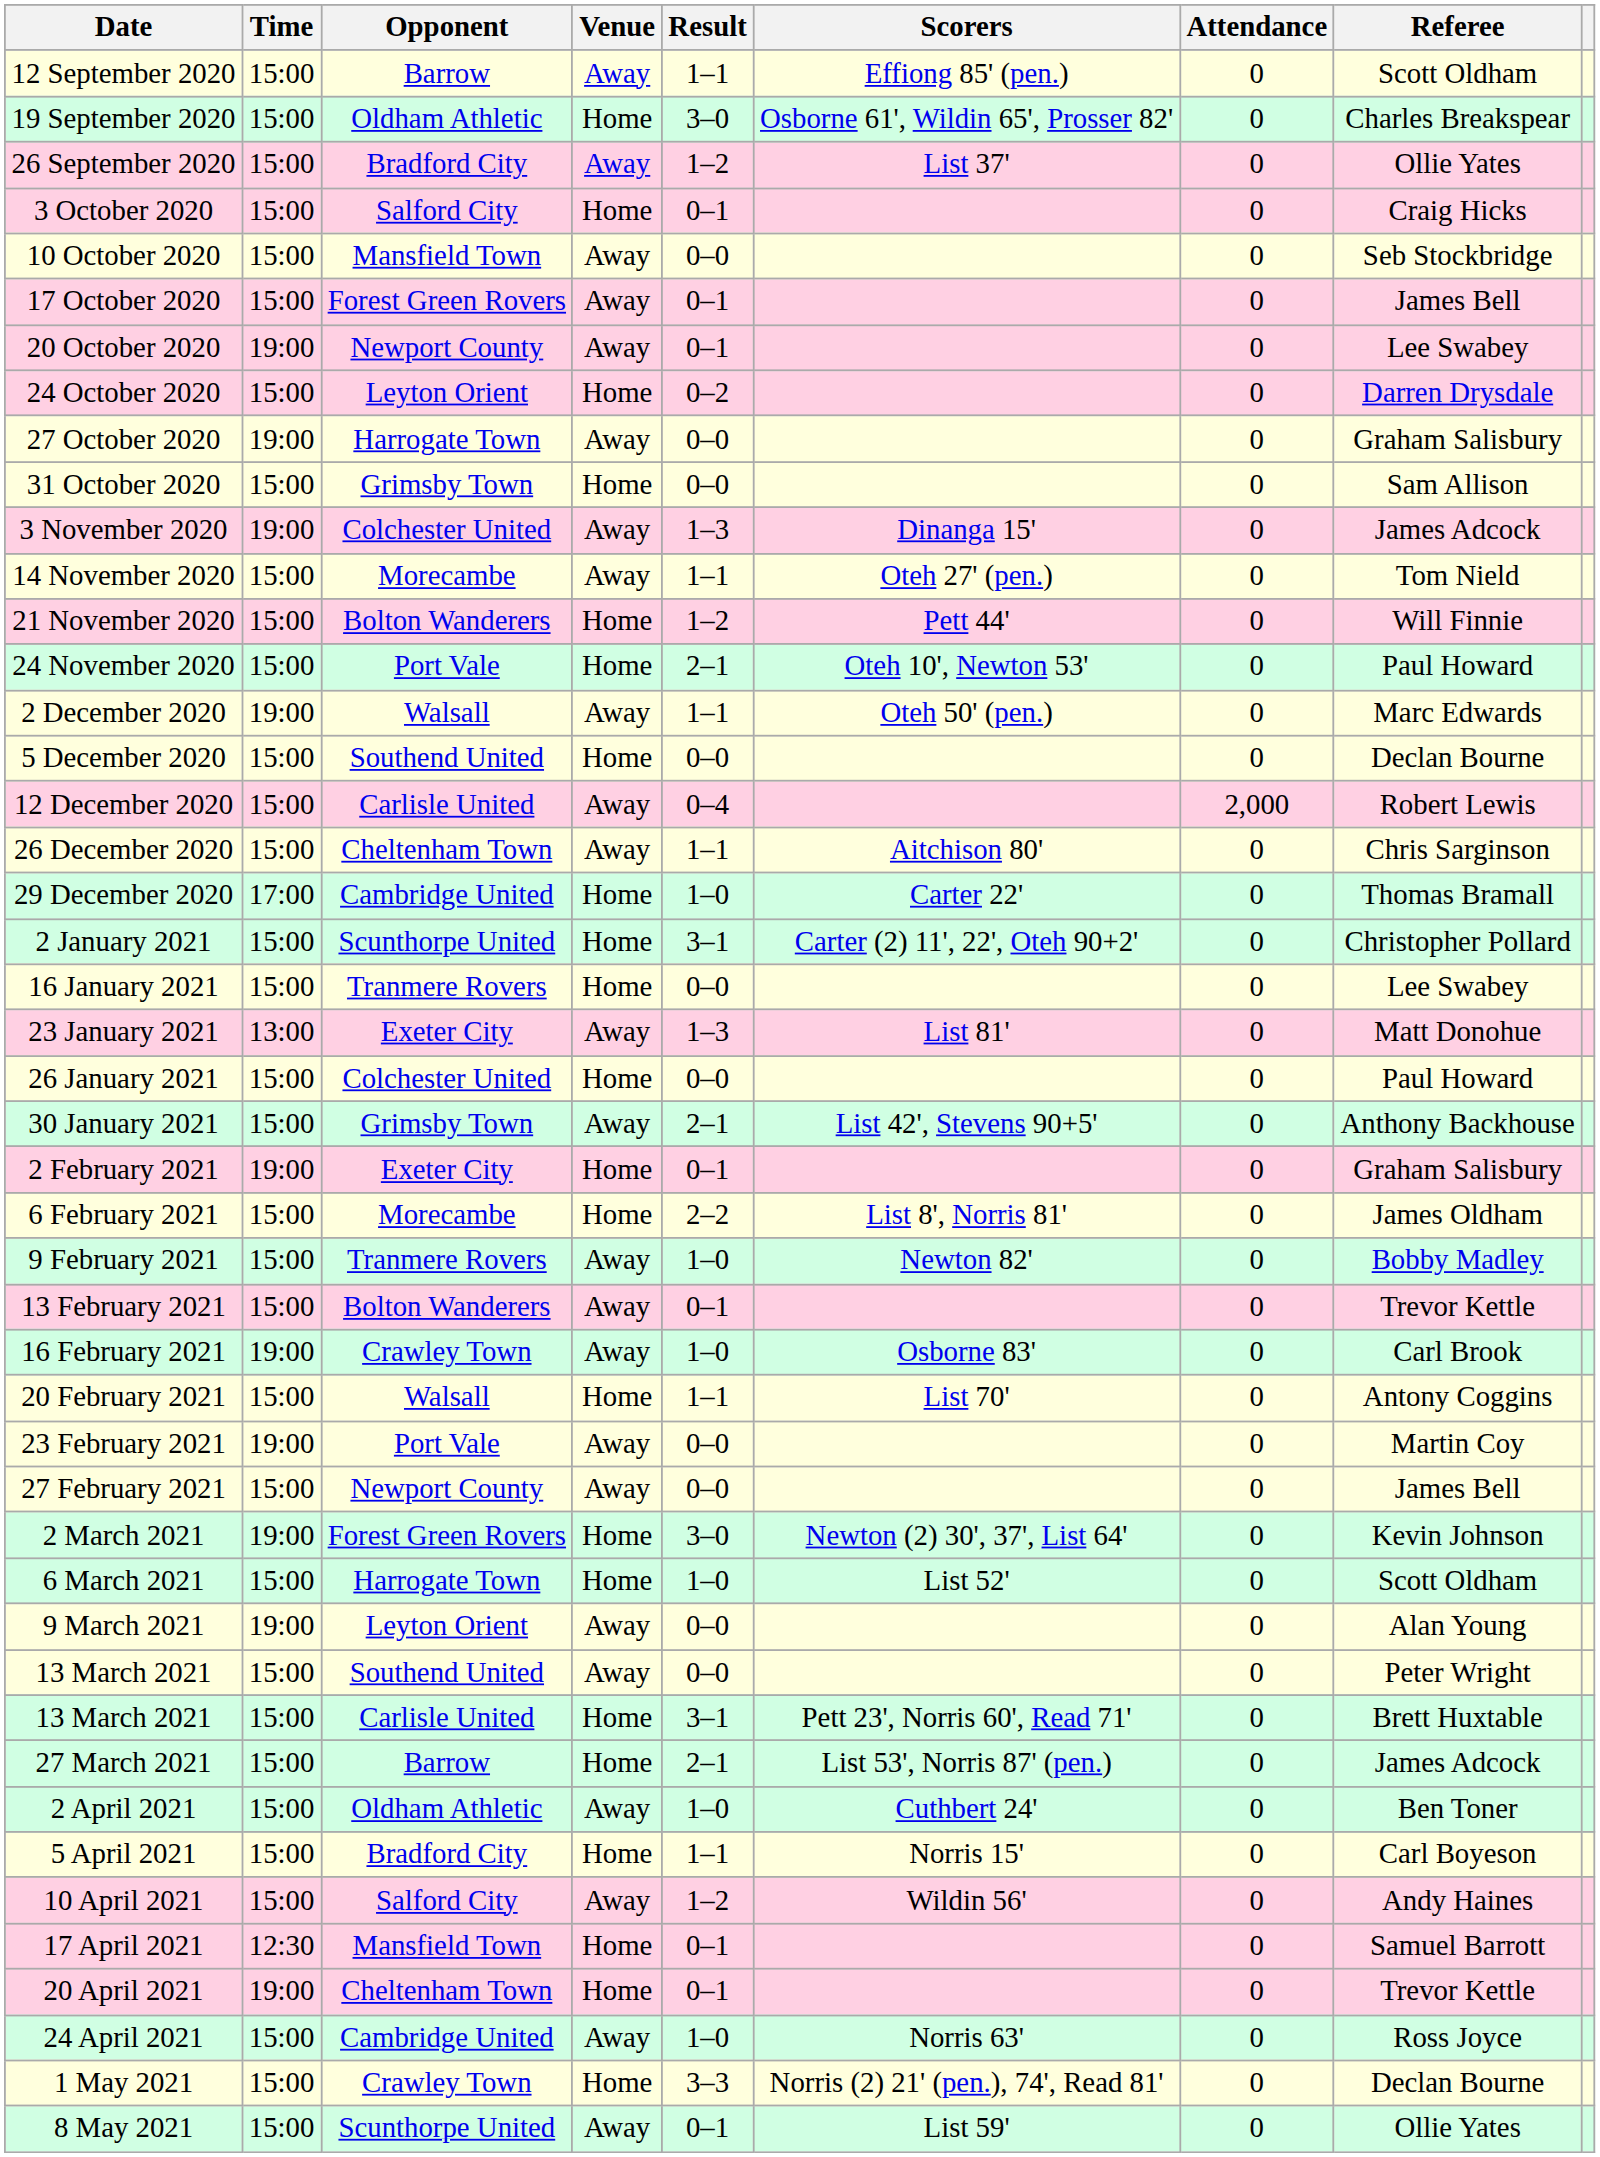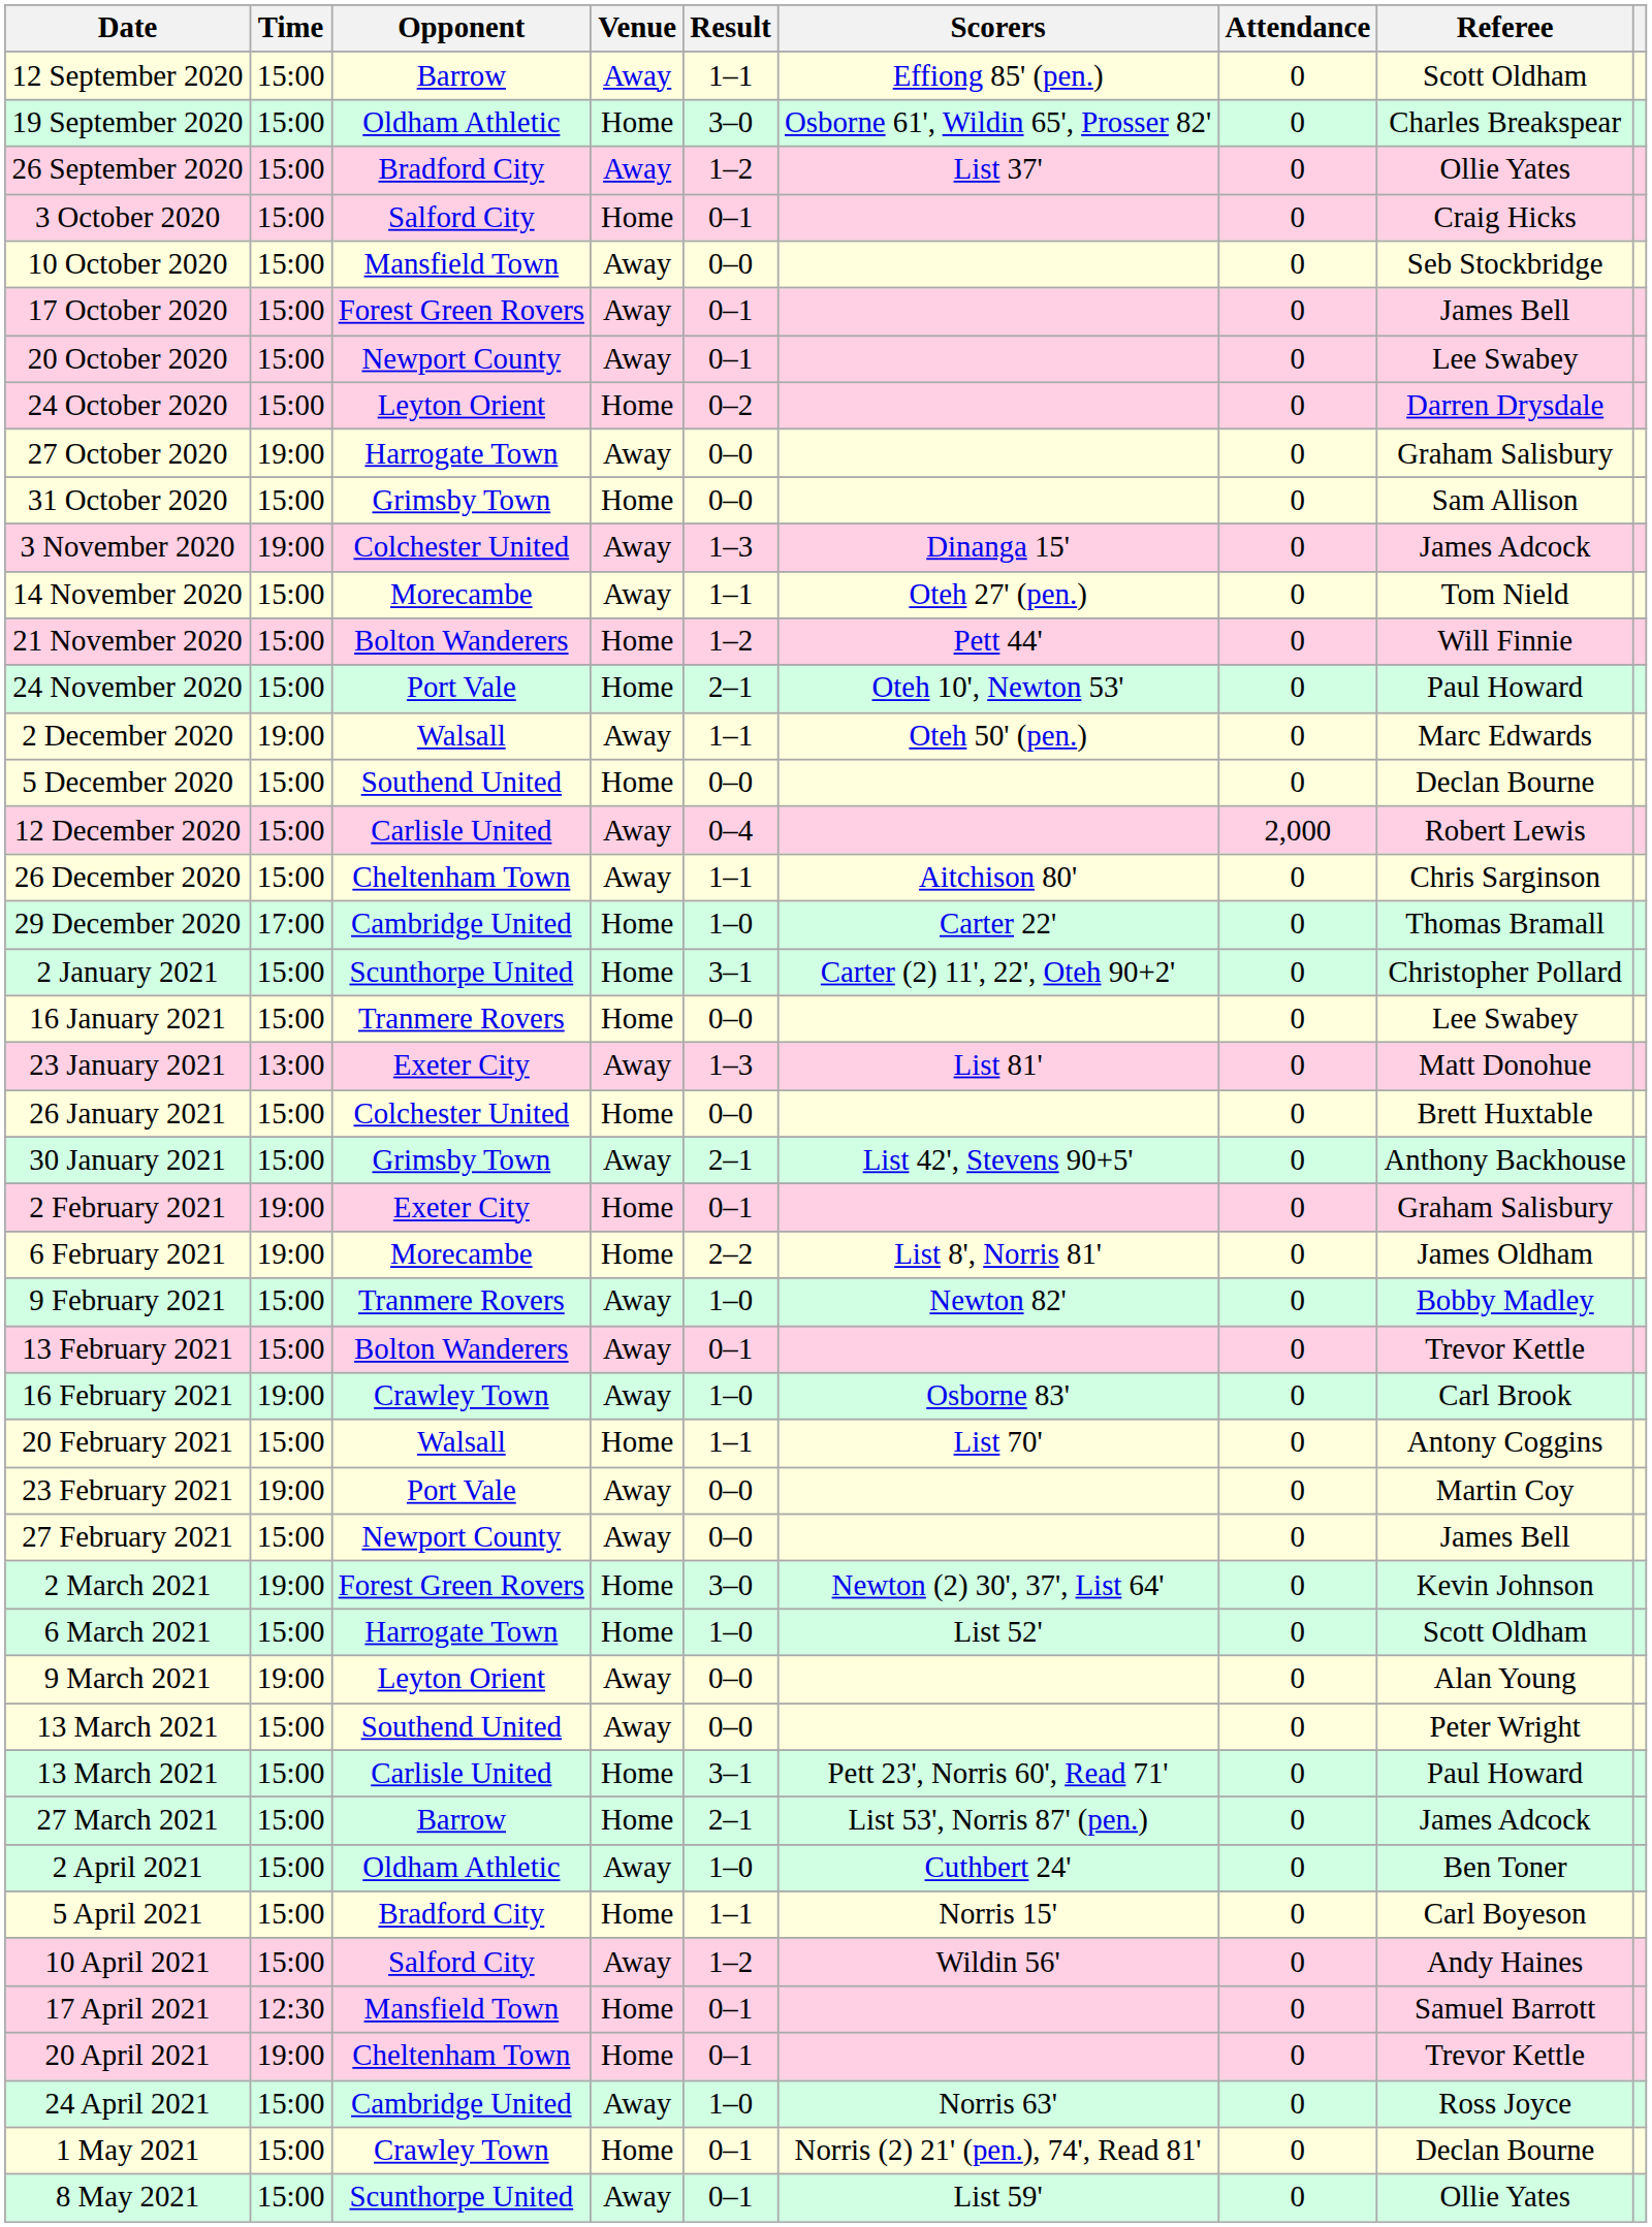20 October 2020 | Time: 19:00 -> 15:00
26 January 2021 | Referee: Paul Howard -> Brett Huxtable
6 February 2021 | Time: 15:00 -> 19:00
13 March 2021 / Carlisle United | Referee: Brett Huxtable -> Paul Howard
1 May 2021 | Result: 3–3 -> 0–1
